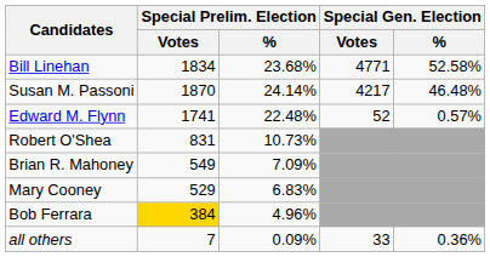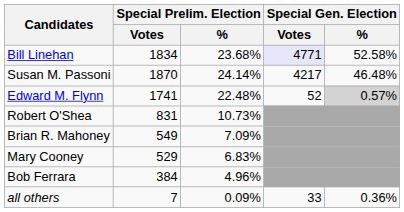Bill Linehan | Special Gen. Election / Votes: no background -> lavender background
Edward M. Flynn | Special Gen. Election / %: no background -> lightgrey background
Bob Ferrara | Special Prelim. Election / Votes: gold background -> no background
